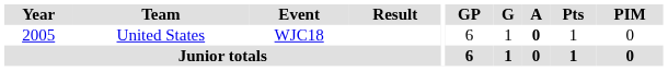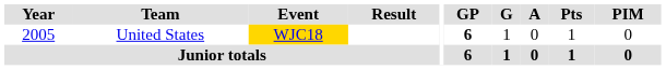United States | Event: no background -> gold background
United States | GP: normal -> bold
United States | A: bold -> normal
